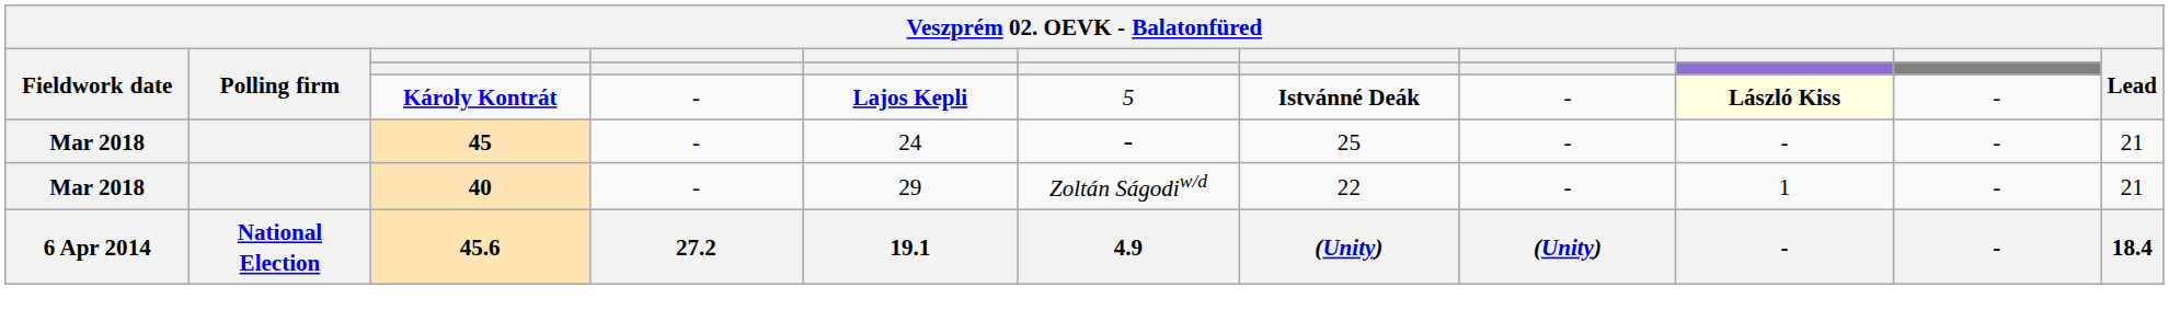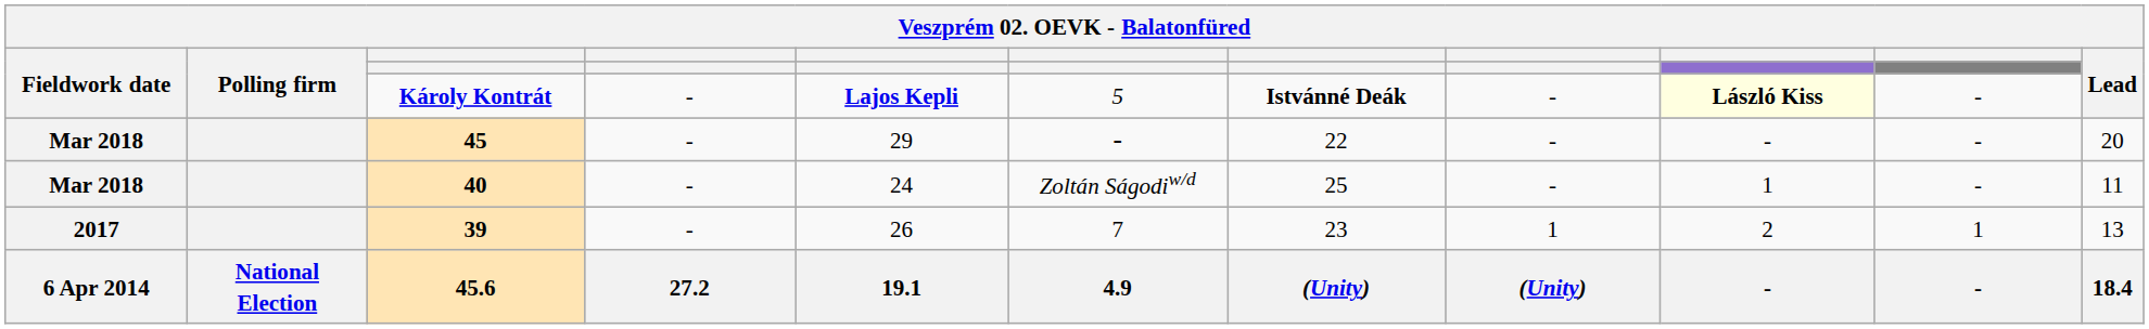45 | column 5: 24 -> 29
45 | column 7: 25 -> 22
45 | Lead: 21 -> 20
40 | column 5: 29 -> 24
40 | column 7: 22 -> 25
40 | Lead: 21 -> 11
+ row: 2017 | 39 | - | 26 | 7 | 23 | 1 | 2 | 1 | 13
